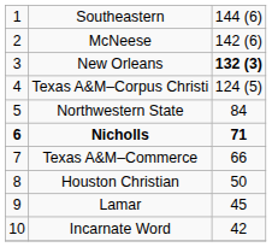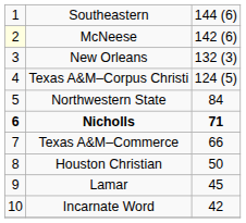McNeese | column 1: no background -> lightyellow background
New Orleans | column 3: bold -> normal
